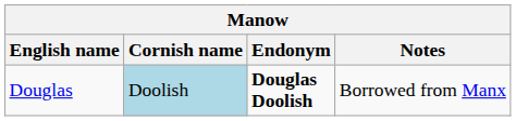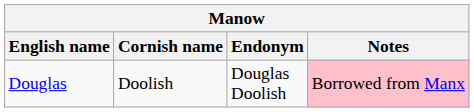Douglas | Cornish name: lightblue background -> no background
Douglas | Endonym: bold -> normal
Douglas | Notes: no background -> pink background
